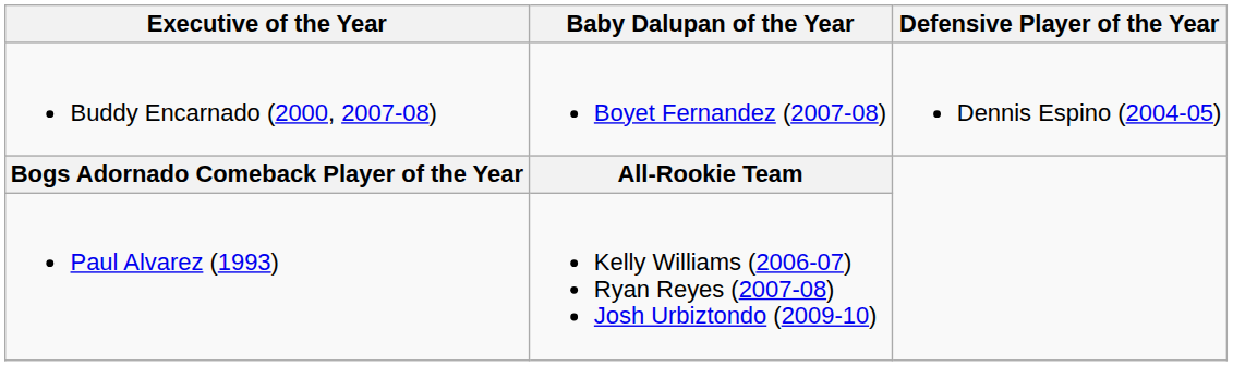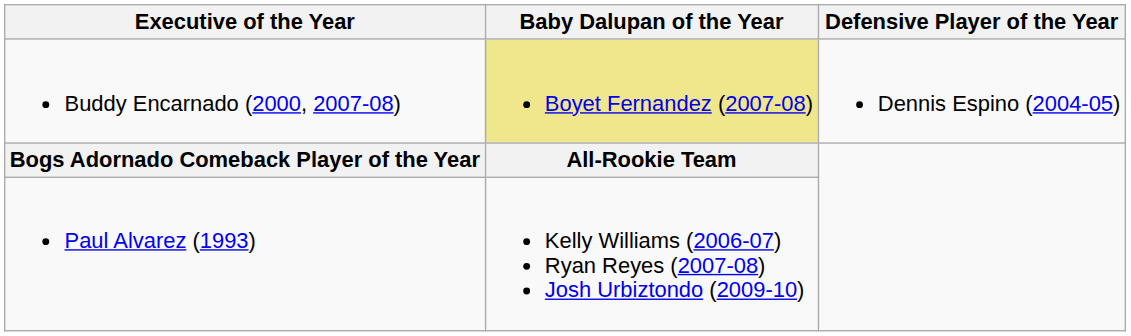Buddy Encarnado (2000, 2007-08) | Baby Dalupan of the Year: no background -> khaki background
